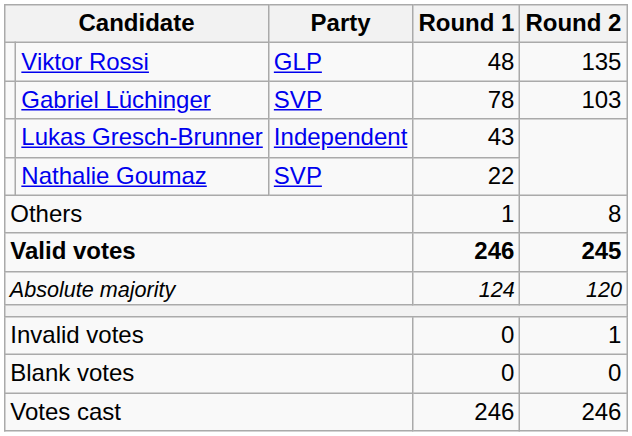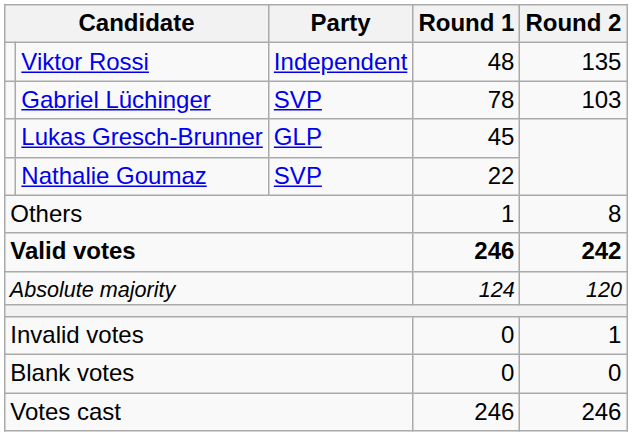Viktor Rossi | Party: GLP -> Independent
Lukas Gresch-Brunner | Party: Independent -> GLP
Lukas Gresch-Brunner | Round 1: 43 -> 45
Valid votes | Round 2: 245 -> 242
